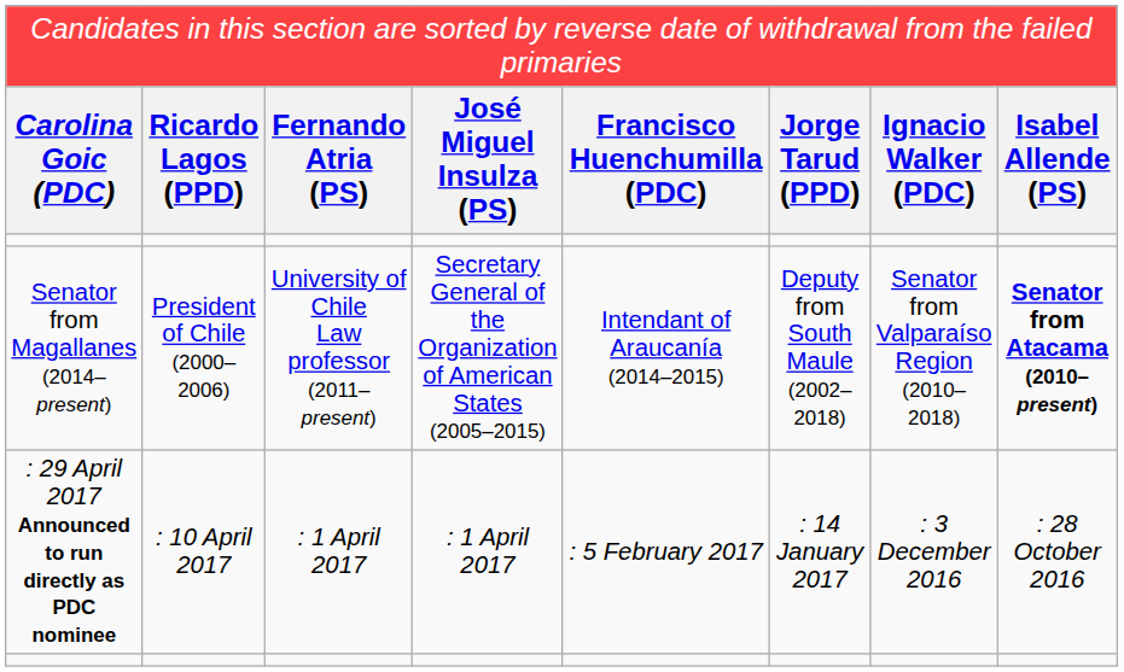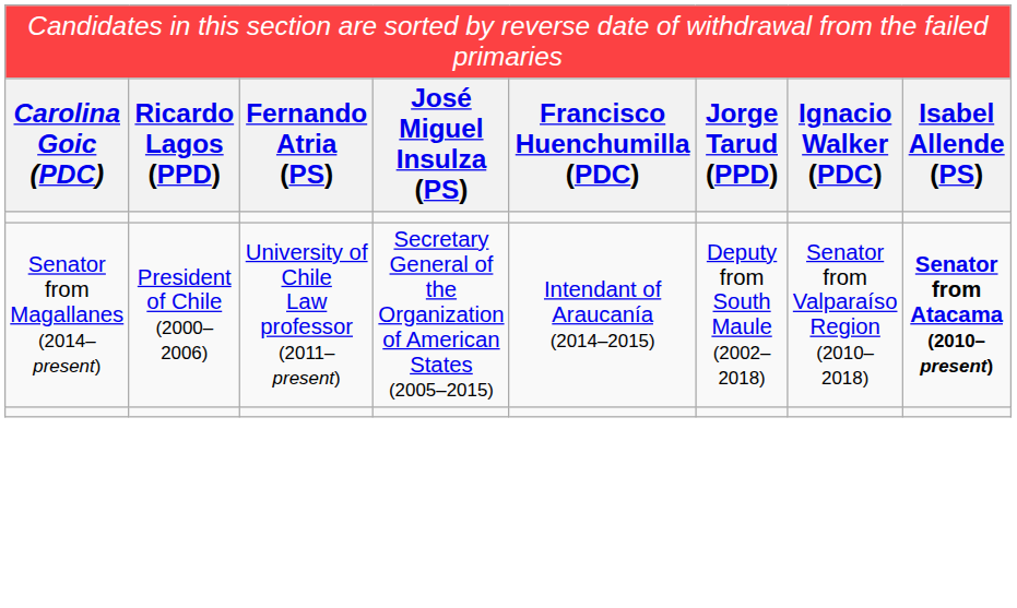- row: : 29 April 2017 Announced to run directly as PDC nominee | : 10 April 2017 | : 1 April 2017 | : 1 April 2017 | : 5 February 2017 | : 14 January 2017 | : 3 December 2016 | : 28 October 2016
